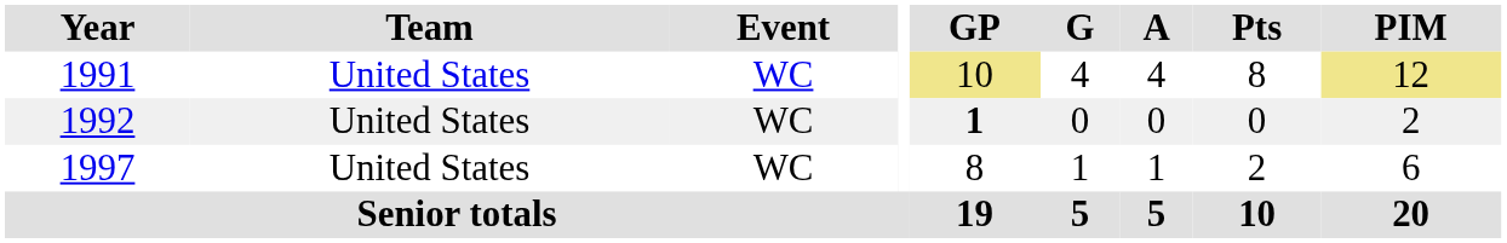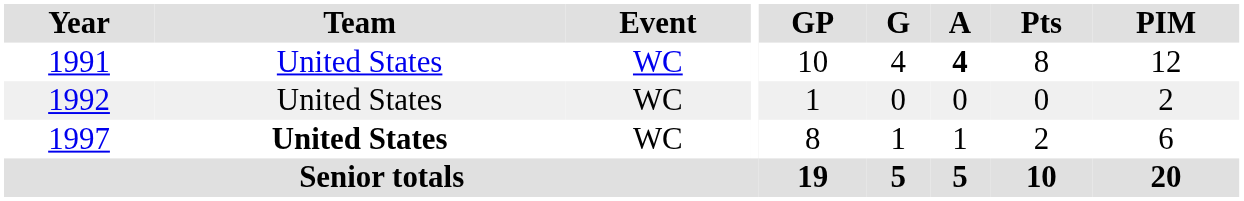1991 | GP: khaki background -> no background
1991 | A: normal -> bold
1991 | PIM: khaki background -> no background
1992 | GP: bold -> normal
1997 | Team: normal -> bold
